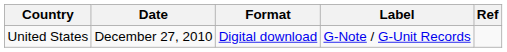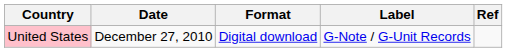United States | Country: no background -> pink background
